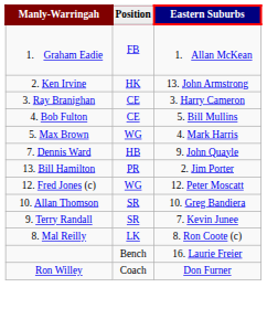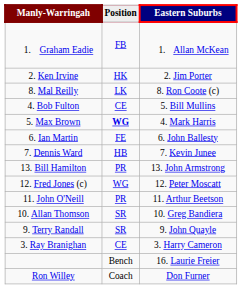2. Ken Irvine | Eastern Suburbs: 13. John Armstrong -> 2. Jim Porter
rows swapped: 3. Ray Branighan <-> 8. Mal Reilly
5. Max Brown | Position: normal -> bold
+ row: 6. Ian Martin | FE | 6. John Ballesty
7. Dennis Ward | Eastern Suburbs: 9. John Quayle -> 7. Kevin Junee
13. Bill Hamilton | Eastern Suburbs: 2. Jim Porter -> 13. John Armstrong
+ row: 11. John O'Neill | PR | 11. Arthur Beetson
9. Terry Randall | Eastern Suburbs: 7. Kevin Junee -> 9. John Quayle
